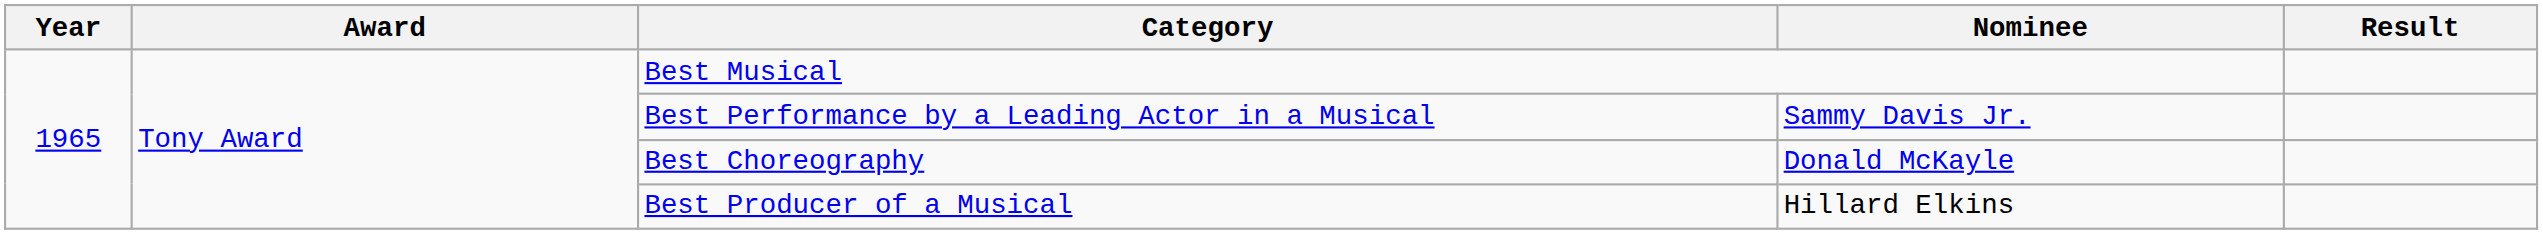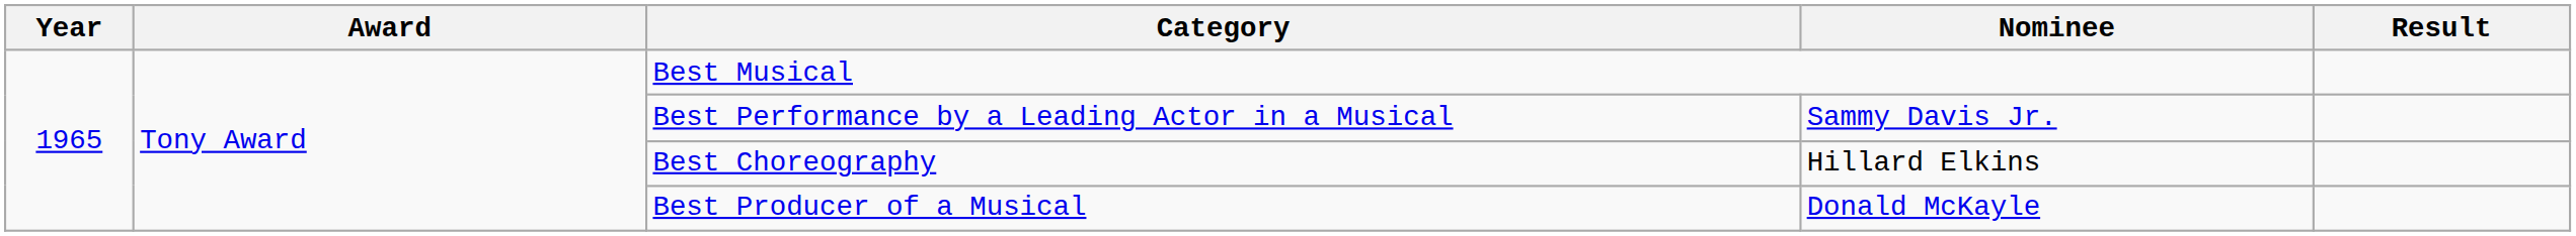Best Choreography | Nominee: Donald McKayle -> Hillard Elkins
Best Producer of a Musical | Nominee: Hillard Elkins -> Donald McKayle
